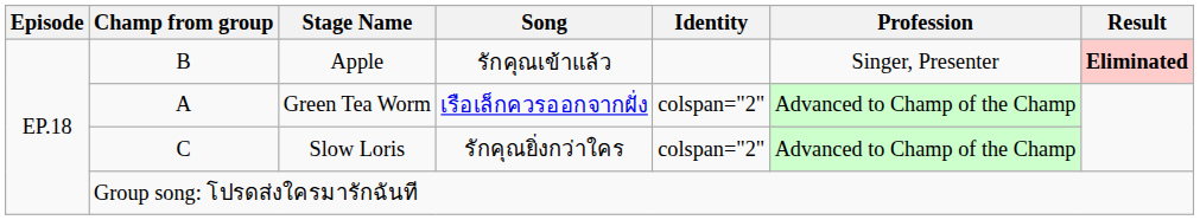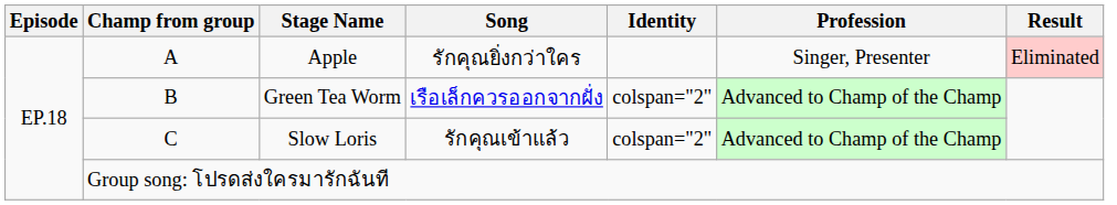Apple | Champ from group: B -> A
Apple | Song: รักคุณเข้าแล้ว -> รักคุณยิ่งกว่าใคร
Apple | Result: bold -> normal
Green Tea Worm | Champ from group: A -> B
Slow Loris | Song: รักคุณยิ่งกว่าใคร -> รักคุณเข้าแล้ว
